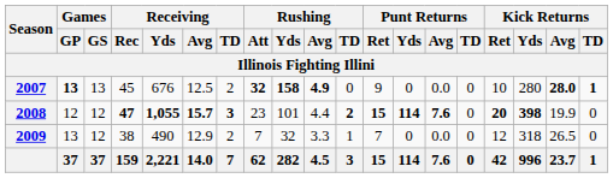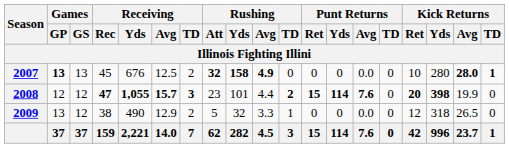2007 | Punt Returns / Ret: 9 -> 0
2009 | Rushing / Att: 7 -> 5
2009 | Punt Returns / Ret: 7 -> 0
